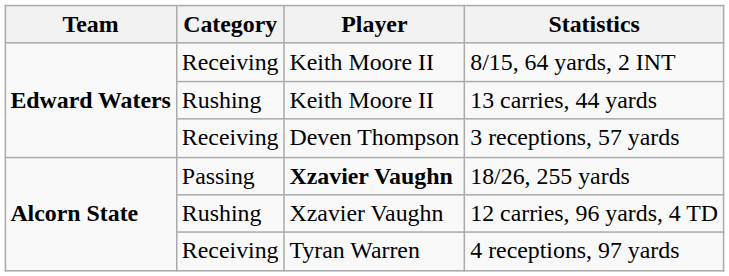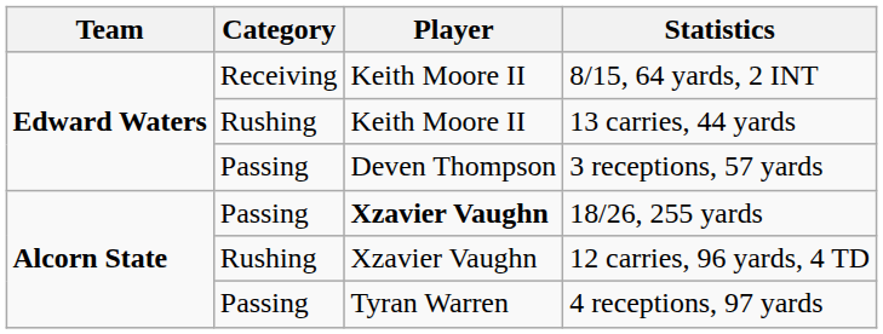3 receptions, 57 yards | Category: Receiving -> Passing
4 receptions, 97 yards | Category: Receiving -> Passing
